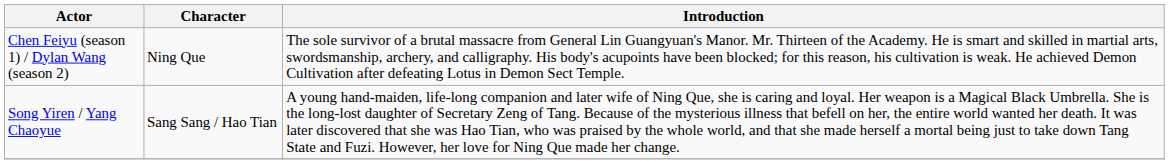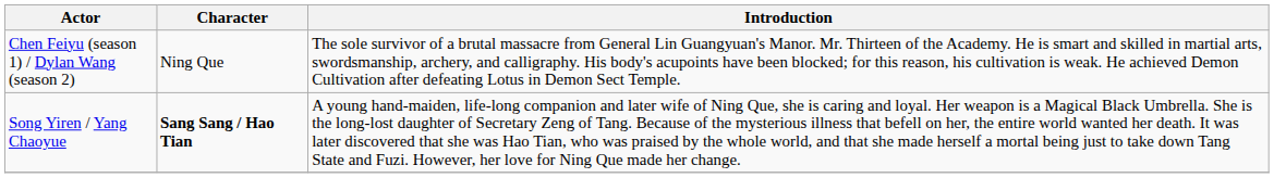Song Yiren / Yang Chaoyue | Character: normal -> bold
